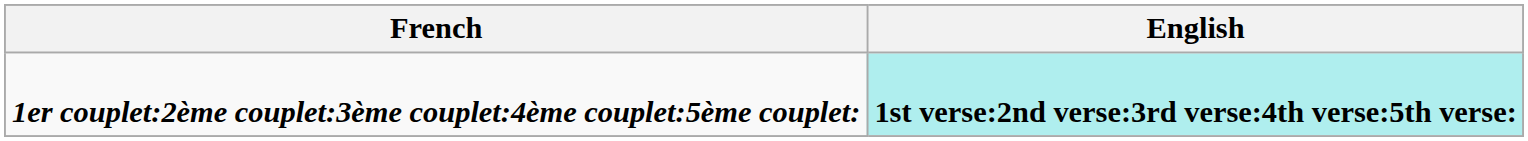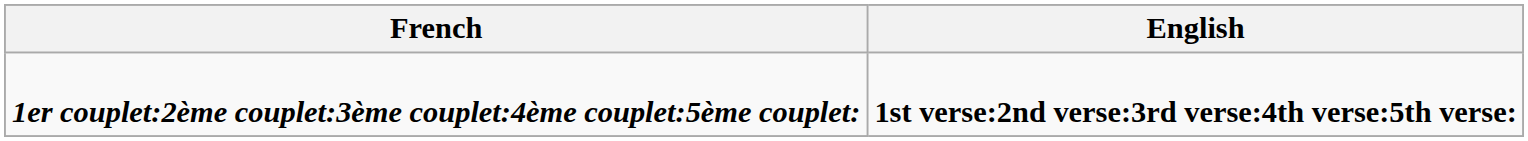row 2 | English: paleturquoise background -> no background
